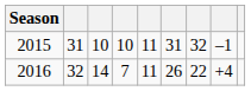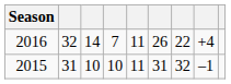rows swapped: 2016 <-> 2015
